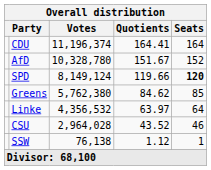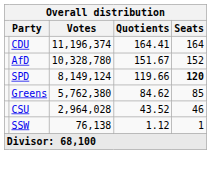- row: Linke | 4,356,532 | 63.97 | 64
